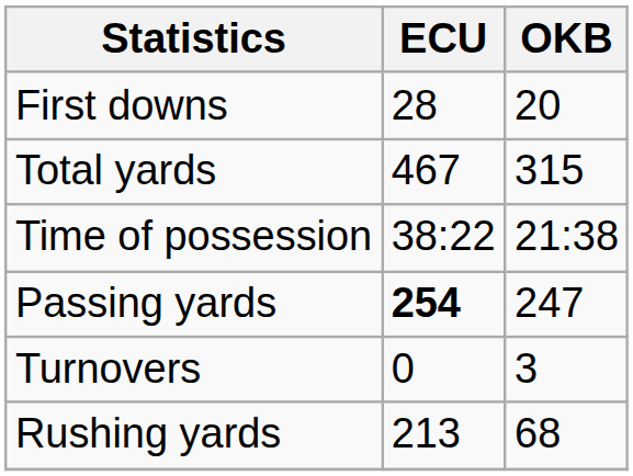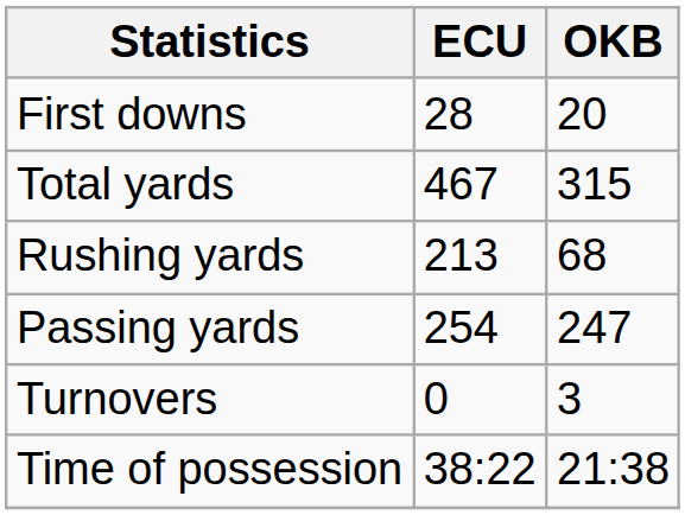rows swapped: Rushing yards <-> Time of possession
Passing yards | ECU: bold -> normal
